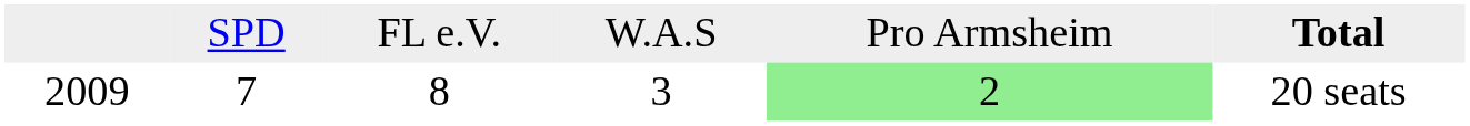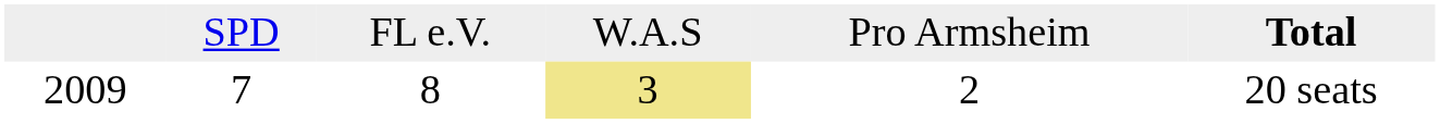2009 | column 4: no background -> khaki background
2009 | column 5: lightgreen background -> no background
